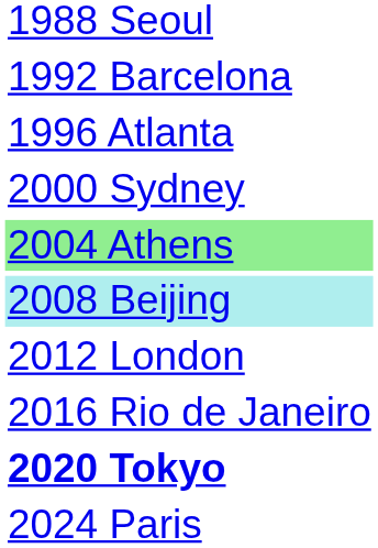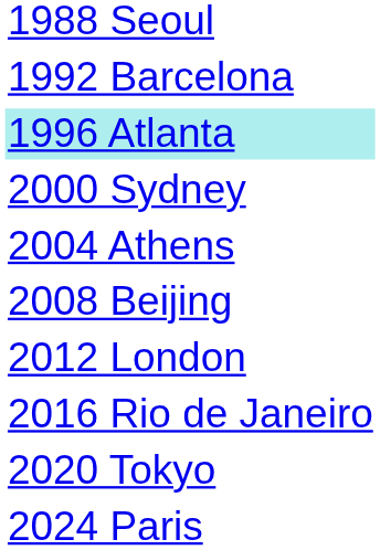1996 Atlanta | column 1: no background -> paleturquoise background
2004 Athens | column 1: lightgreen background -> no background
2008 Beijing | column 1: paleturquoise background -> no background
2020 Tokyo | column 1: bold -> normal
